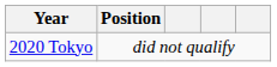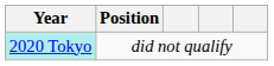2020 Tokyo | Year: no background -> paleturquoise background
